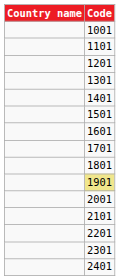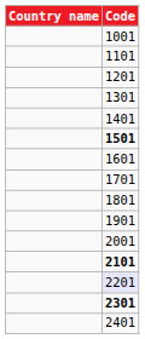1501 | Code: normal -> bold
1901 | Code: khaki background -> no background
2101 | Code: normal -> bold
2201 | Code: no background -> lavender background
2301 | Code: normal -> bold
